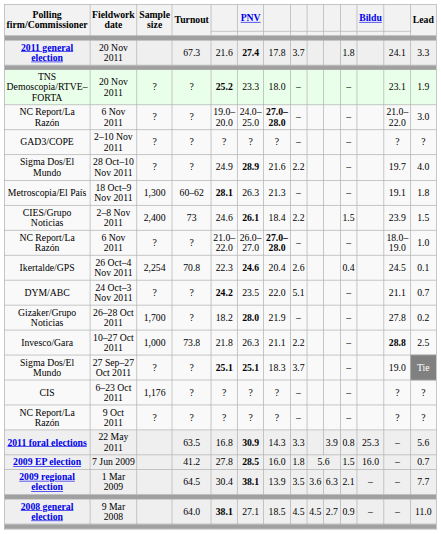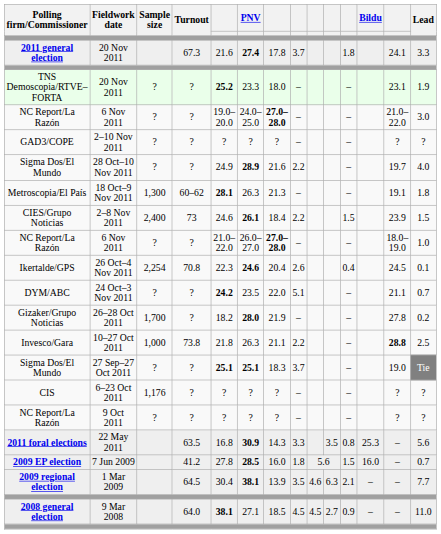22 May 2011 | column 10: 3.9 -> 3.5
1 Mar 2009 | column 9: 3.6 -> 4.6
